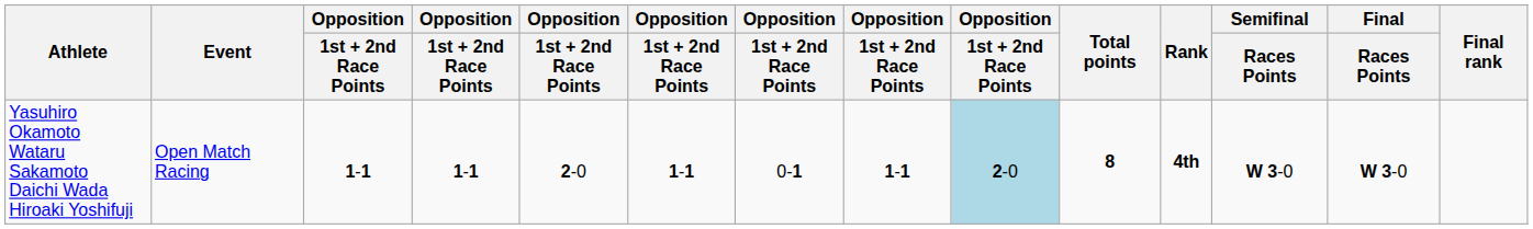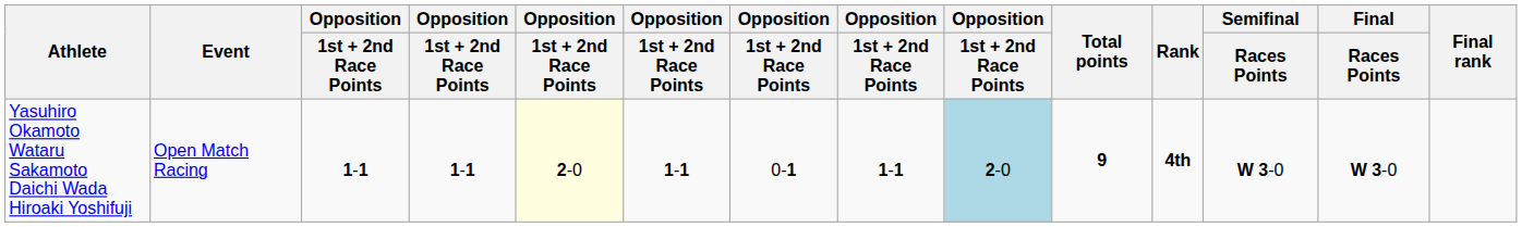row 3 | column 5: no background -> lightyellow background
row 3 | Total points: 8 -> 9
